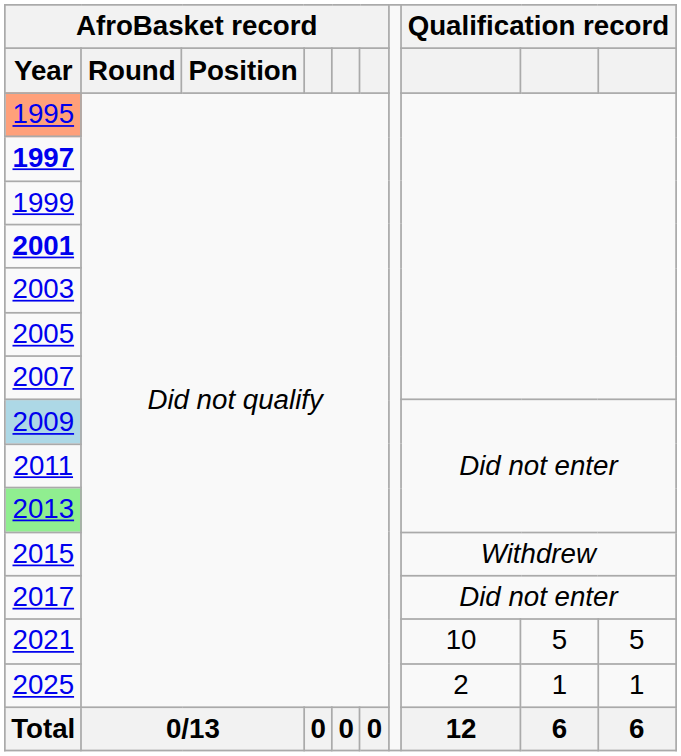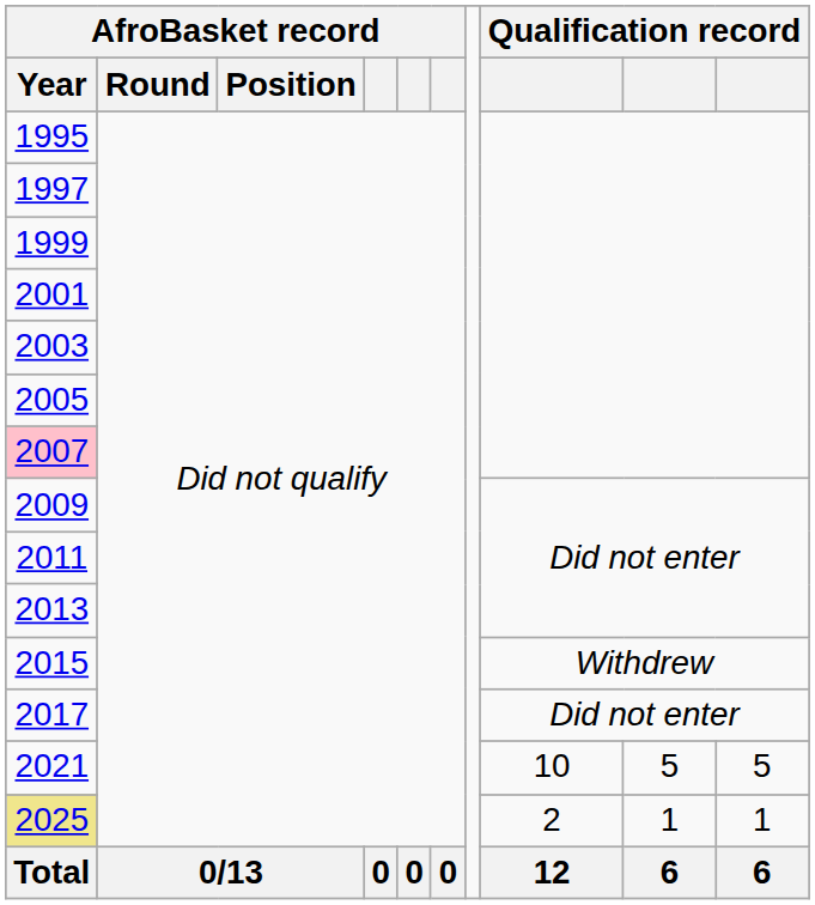1995 | AfroBasket record / Year: lightsalmon background -> no background
1997 | AfroBasket record / Year: bold -> normal
2001 | AfroBasket record / Year: bold -> normal
2007 | AfroBasket record / Year: no background -> pink background
2009 | AfroBasket record / Year: lightblue background -> no background
2013 | AfroBasket record / Year: lightgreen background -> no background
2025 | AfroBasket record / Year: no background -> khaki background
